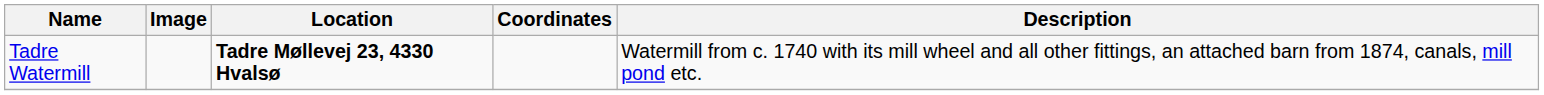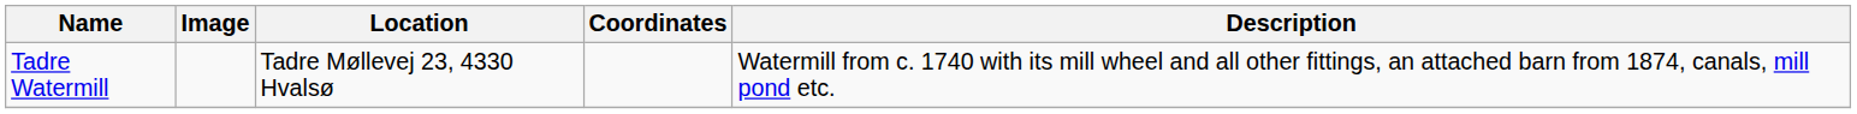Tadre Watermill | Location: bold -> normal
